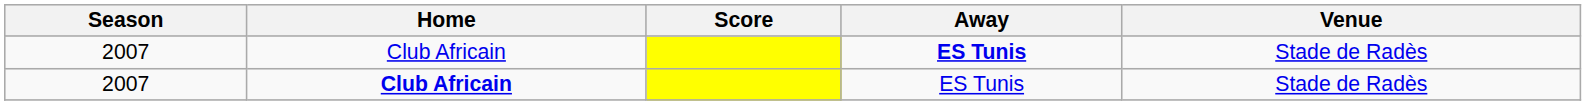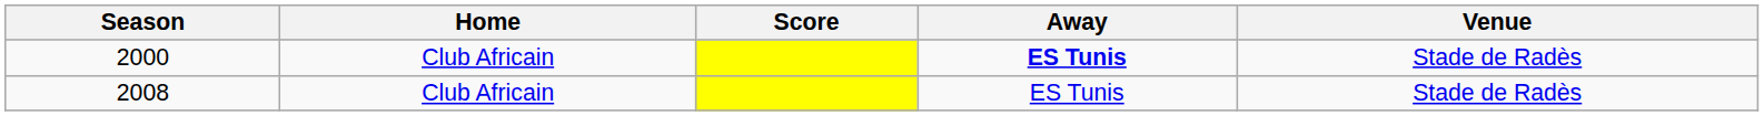row 2 | Season: 2007 -> 2000
row 3 | Season: 2007 -> 2008
row 3 | Home: bold -> normal
